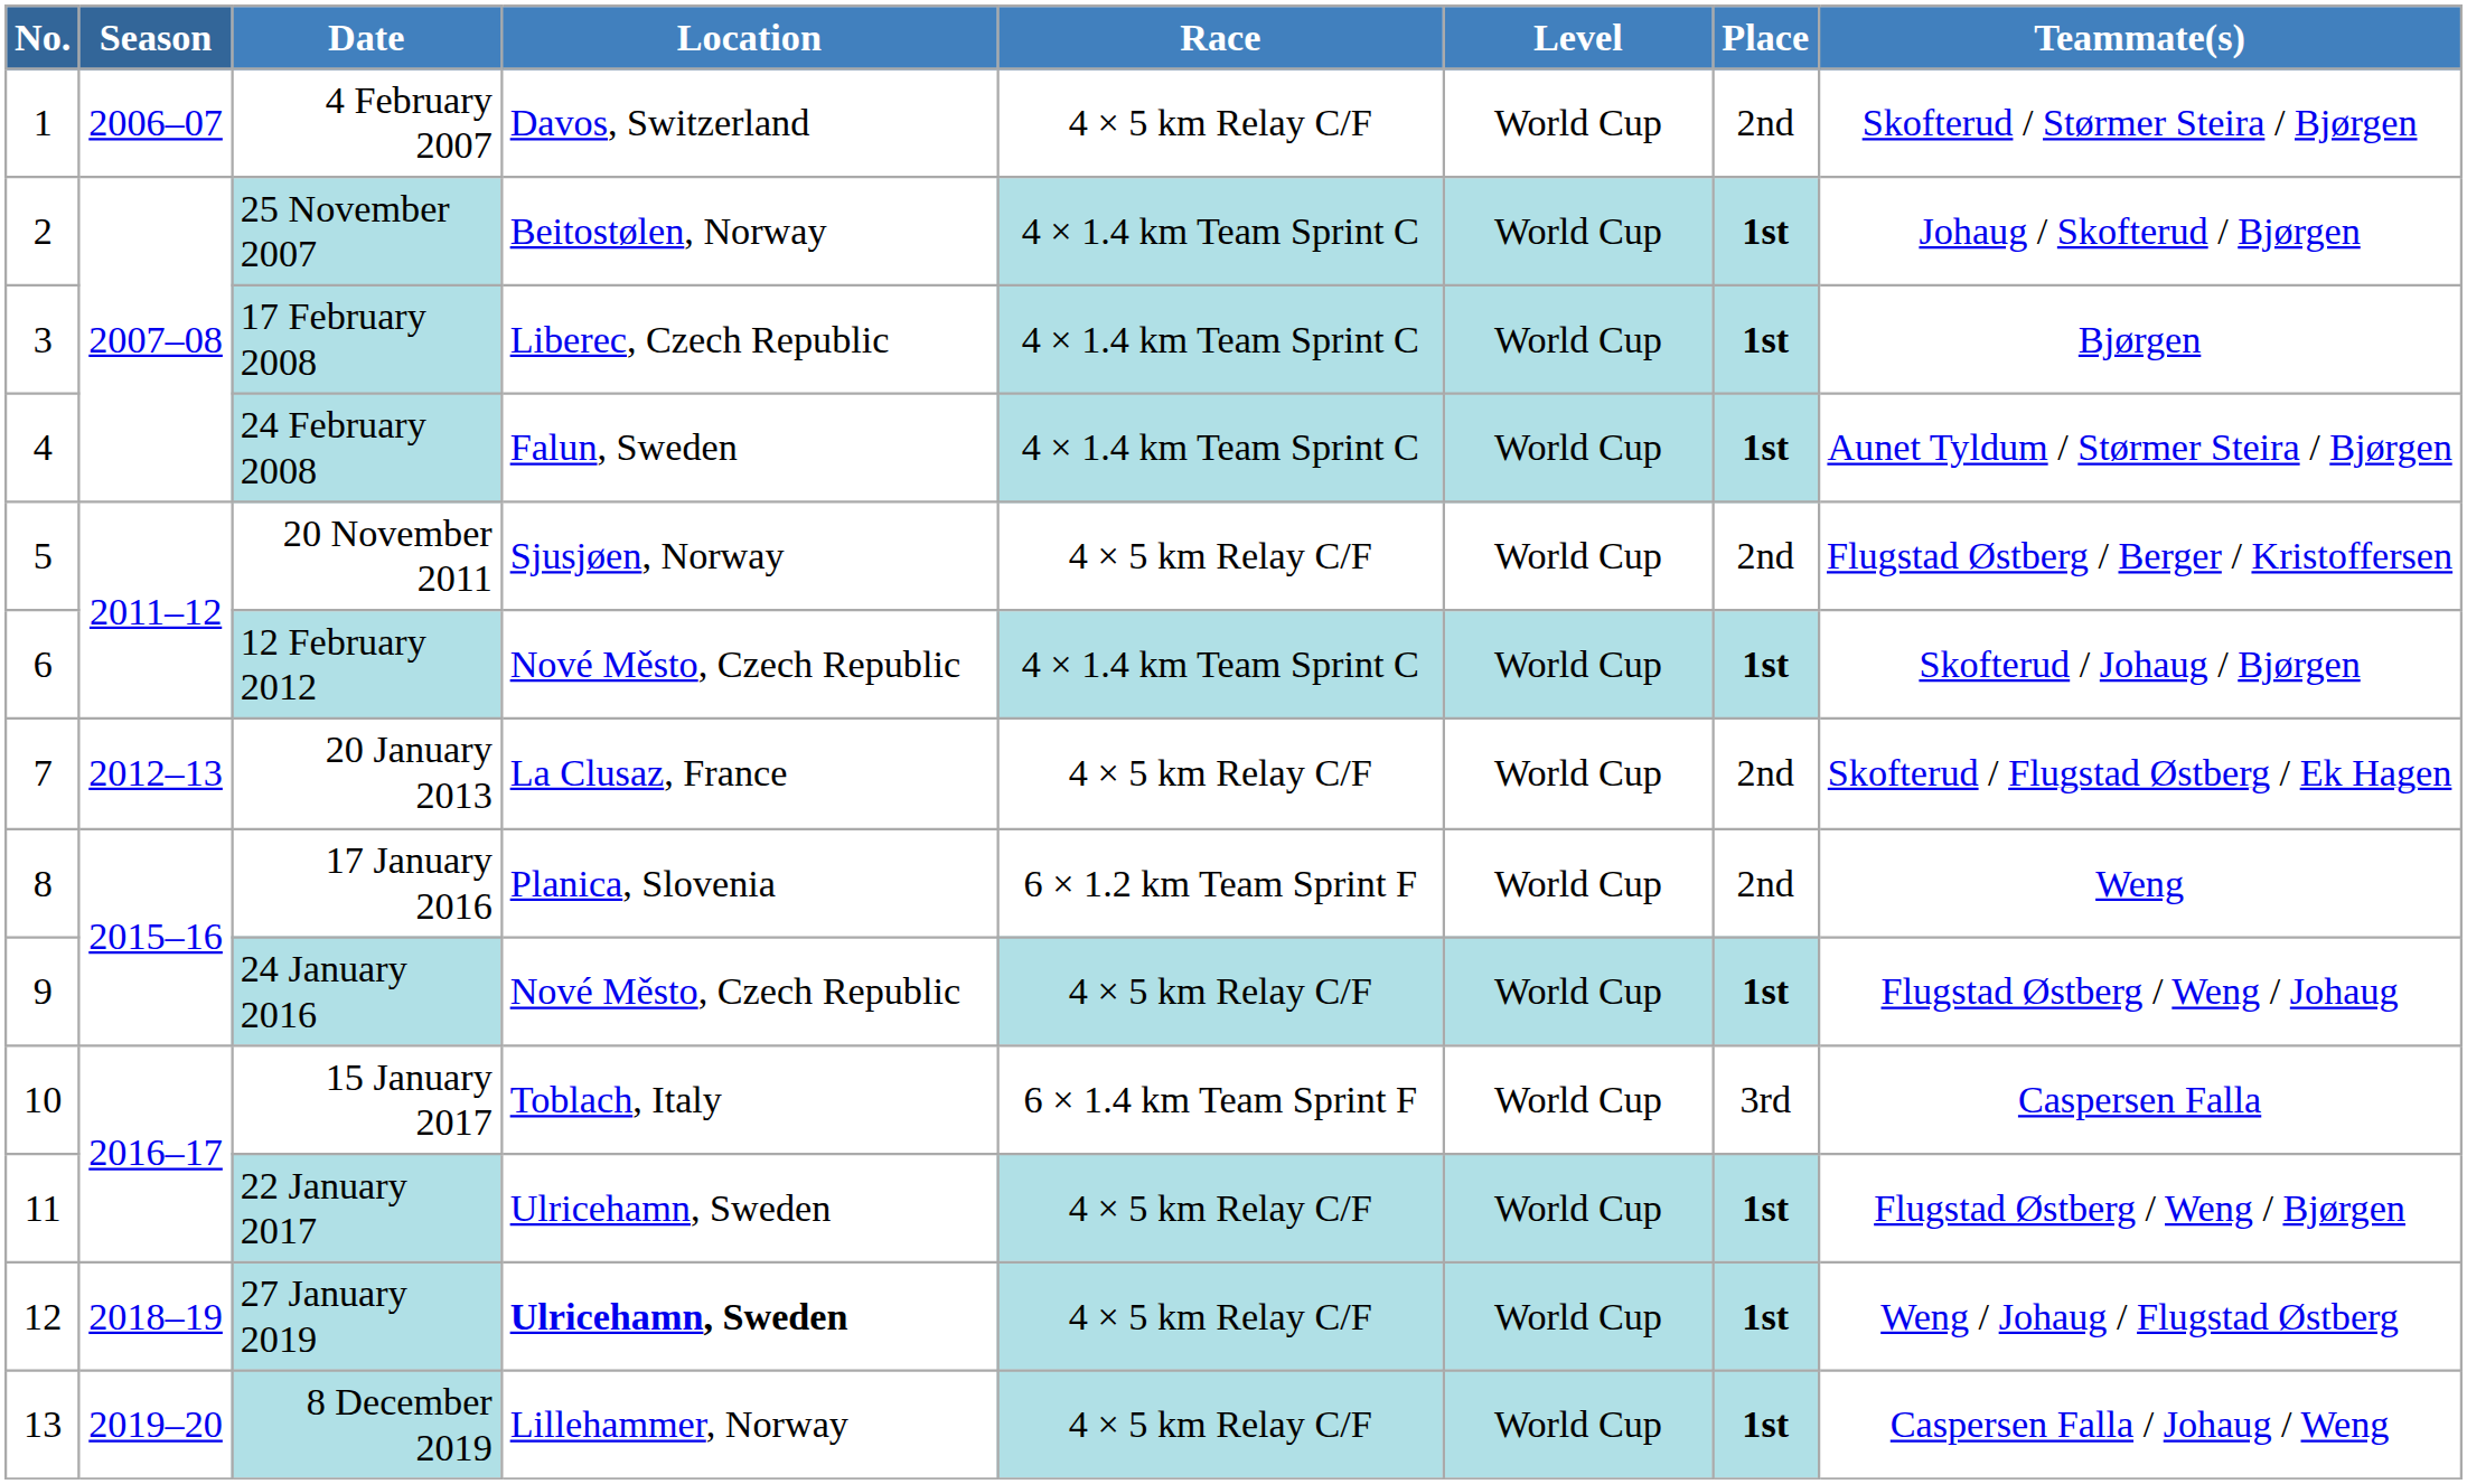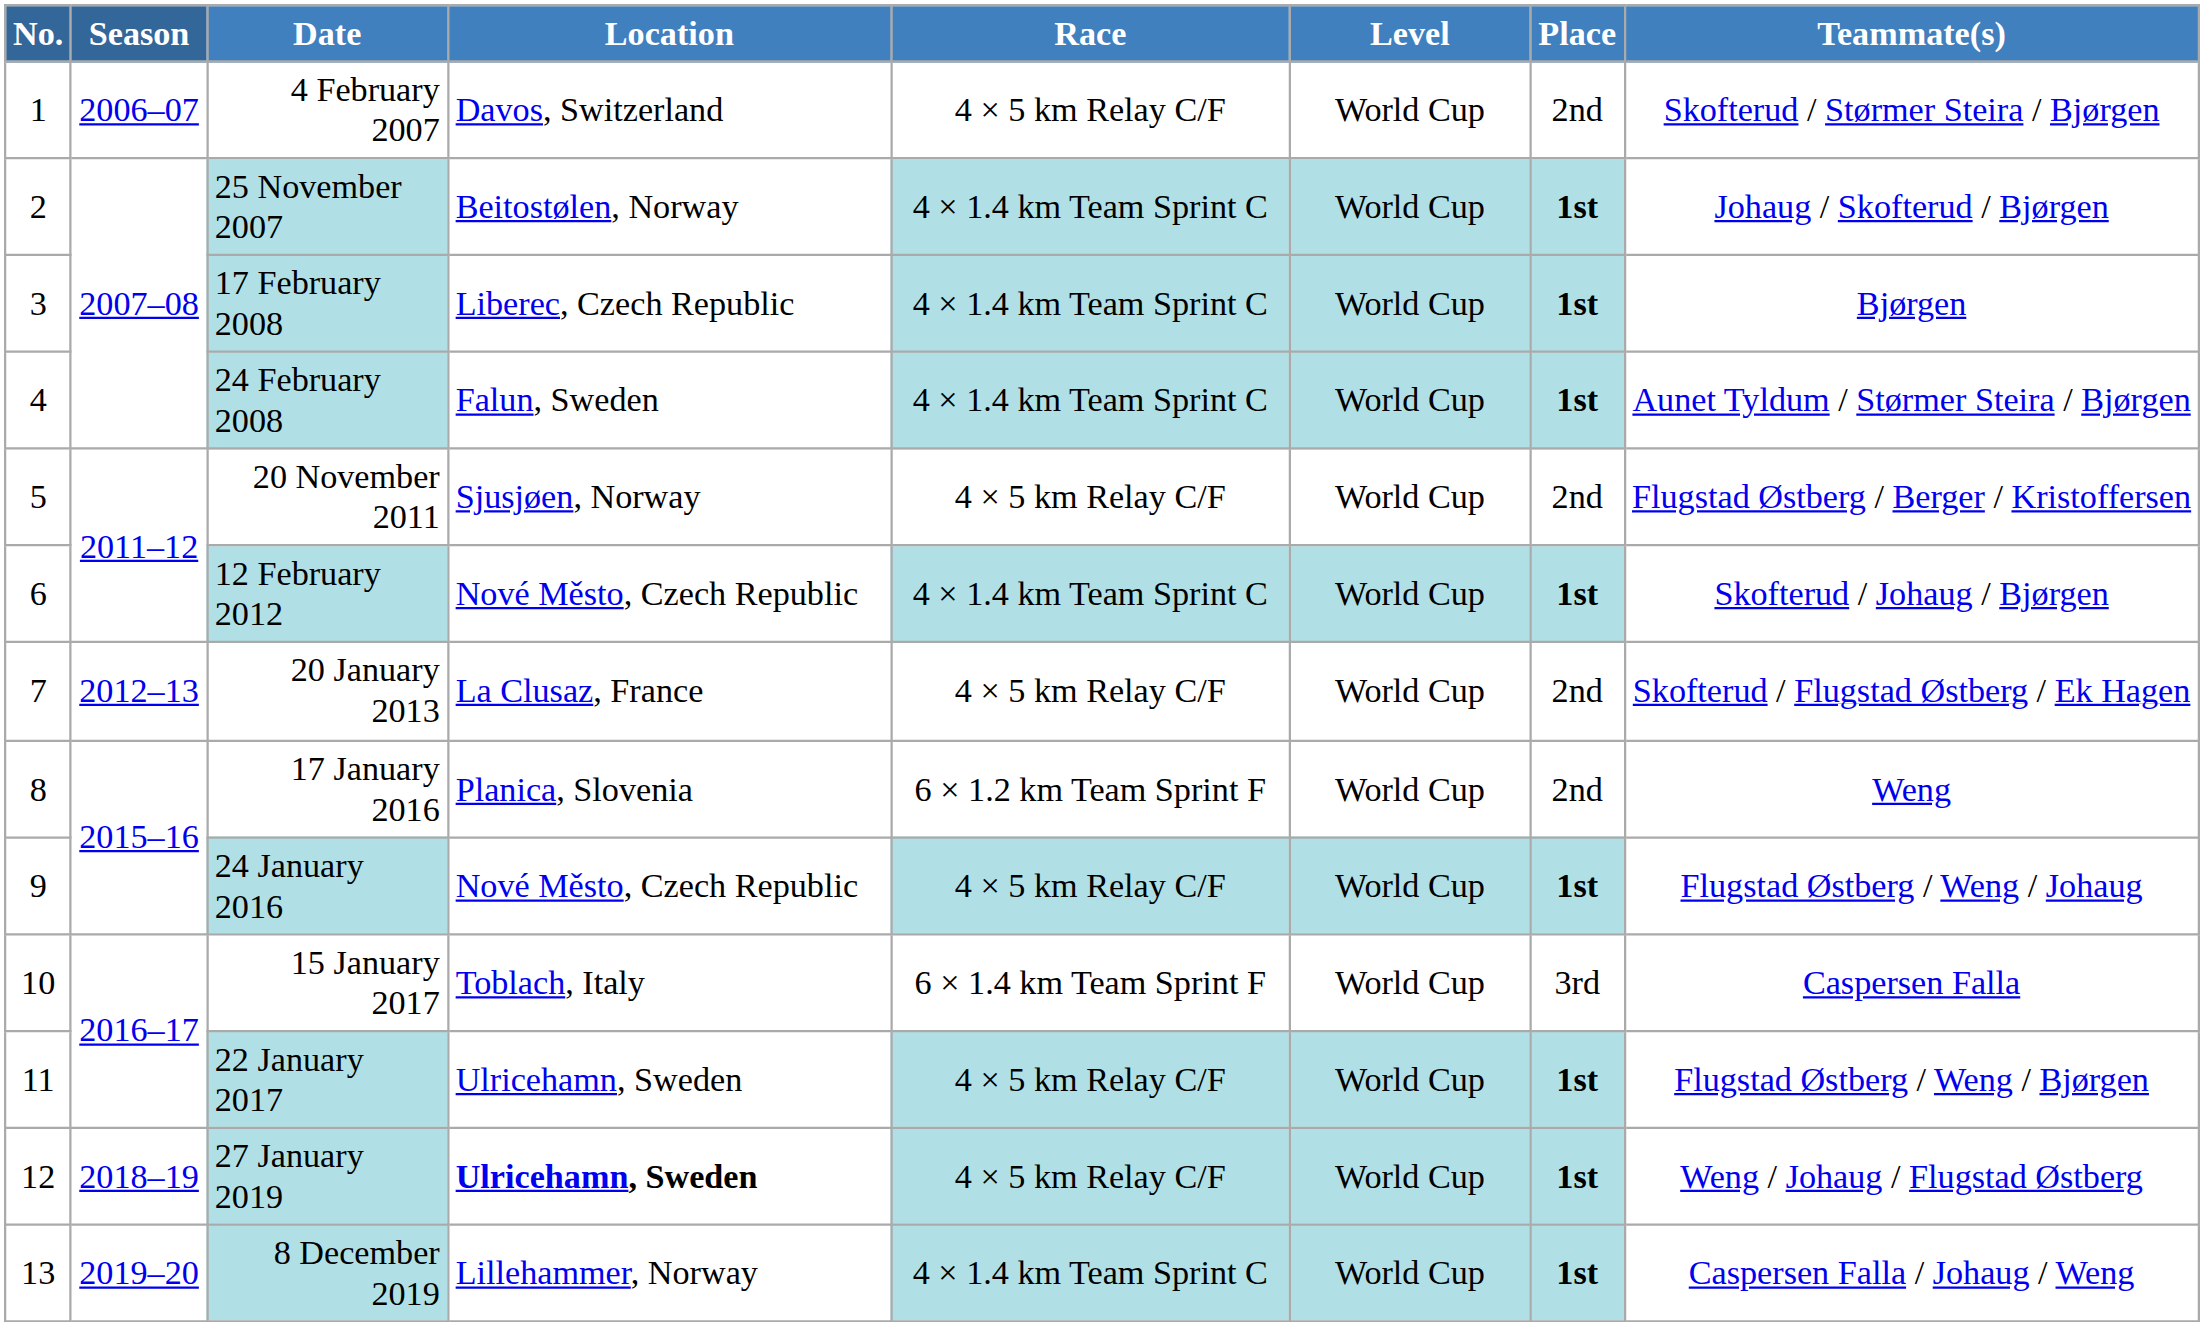8 December 2019 | Race: 4 × 5 km Relay C/F -> 4 × 1.4 km Team Sprint C
